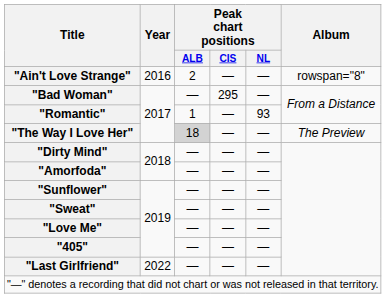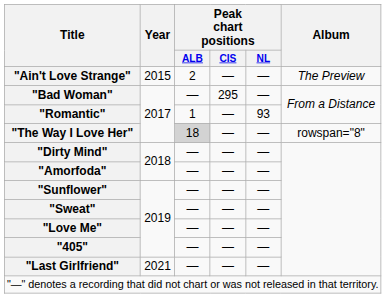"Ain't Love Strange" | Year: 2016 -> 2015
"Ain't Love Strange" | Album: rowspan="8" -> The Preview
"The Way I Love Her" | Album: The Preview -> rowspan="8"
"Last Girlfriend" | Year: 2022 -> 2021
